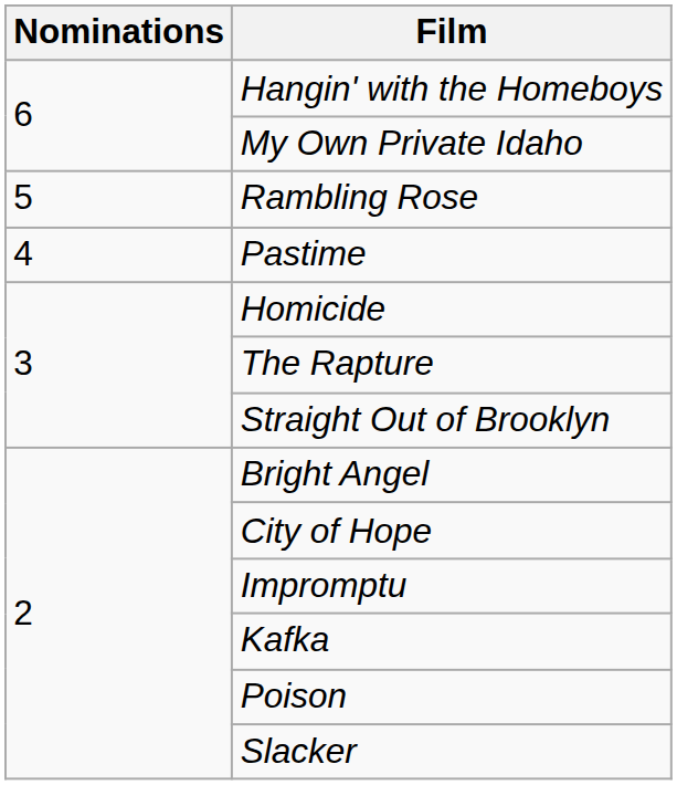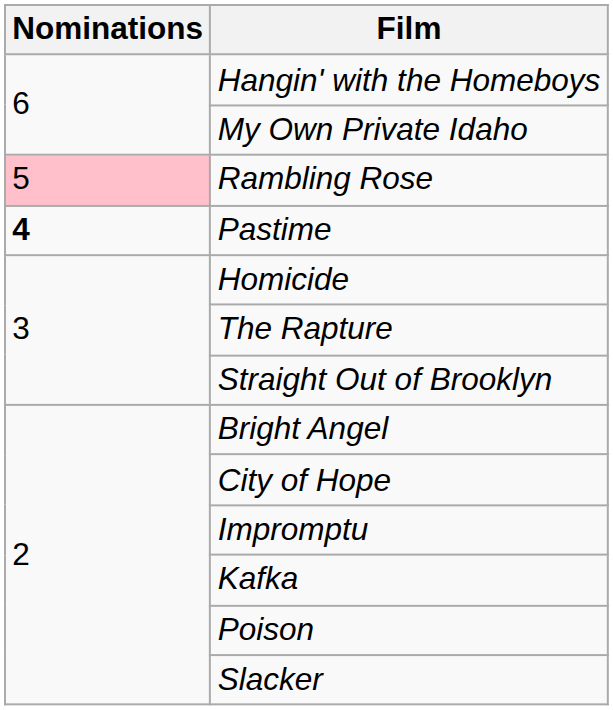Rambling Rose | Nominations: no background -> pink background
Pastime | Nominations: normal -> bold
